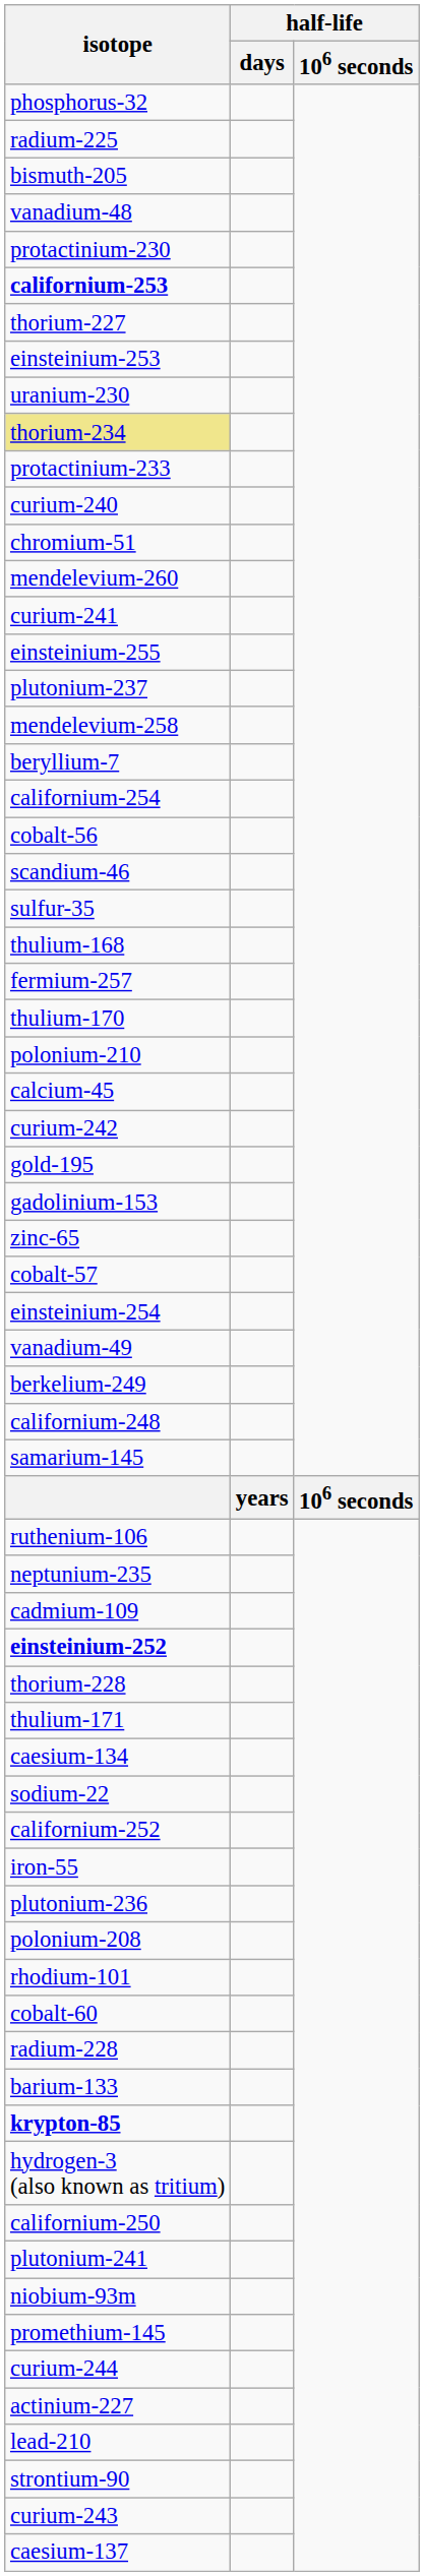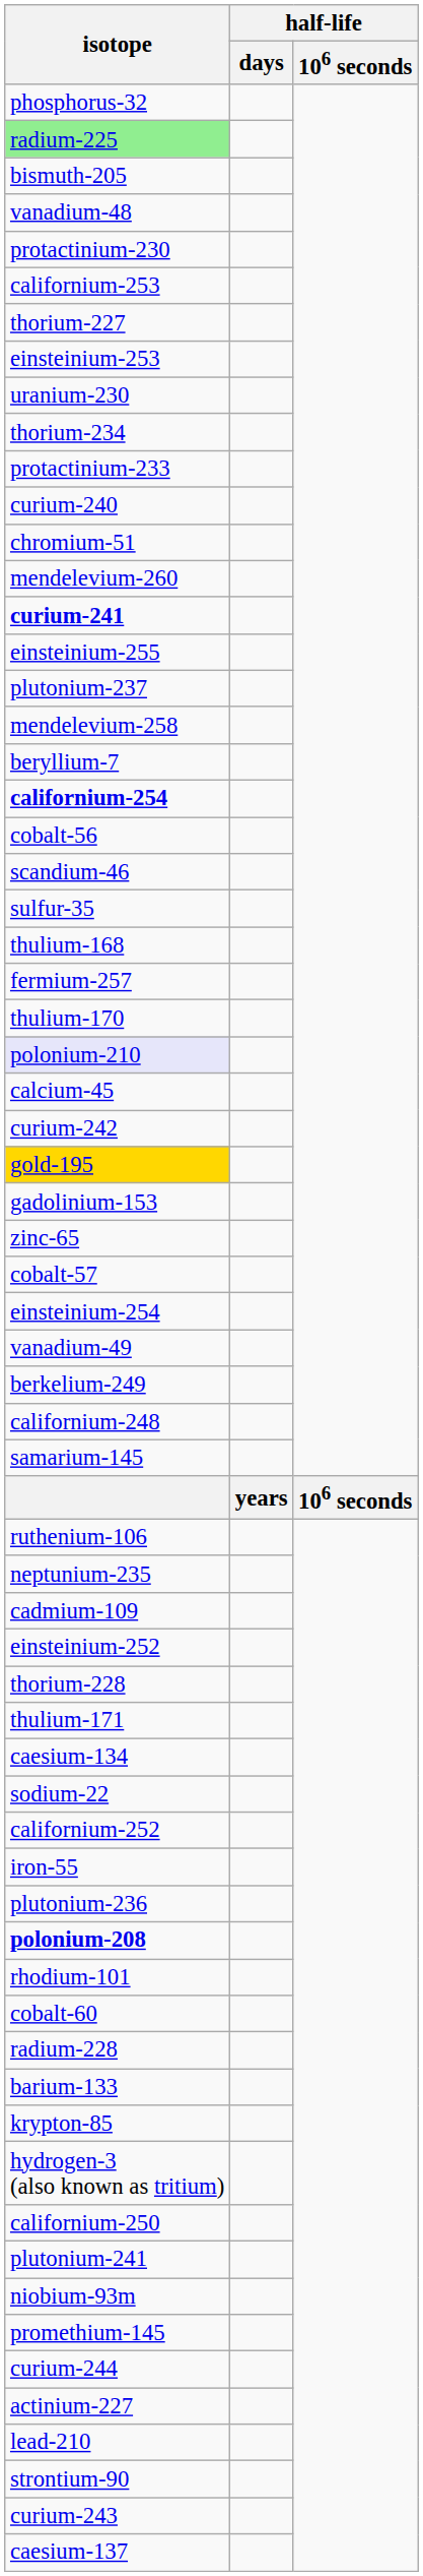radium-225 | isotope: no background -> lightgreen background
californium-253 | isotope: bold -> normal
thorium-234 | isotope: khaki background -> no background
curium-241 | isotope: normal -> bold
californium-254 | isotope: normal -> bold
polonium-210 | isotope: no background -> lavender background
gold-195 | isotope: no background -> gold background
einsteinium-252 | isotope: bold -> normal
polonium-208 | isotope: normal -> bold
krypton-85 | isotope: bold -> normal
